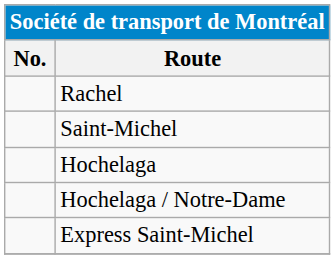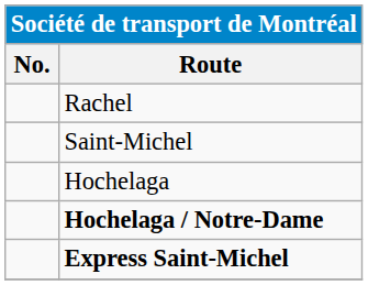Hochelaga / Notre-Dame | Route: normal -> bold
Express Saint-Michel | Route: normal -> bold
